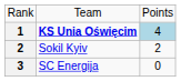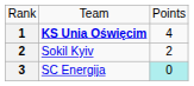KS Unia Oświęcim | column 3: lightblue background -> no background
SC Energija | column 3: no background -> paleturquoise background
